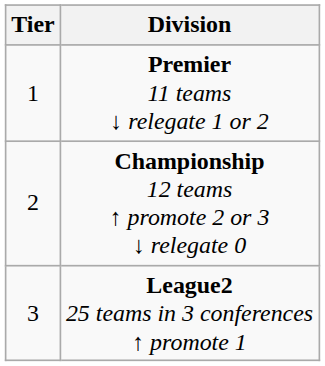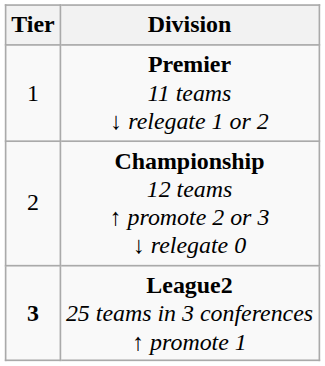League2 25 teams in 3 conferences ↑ promote 1 | Tier: normal -> bold
